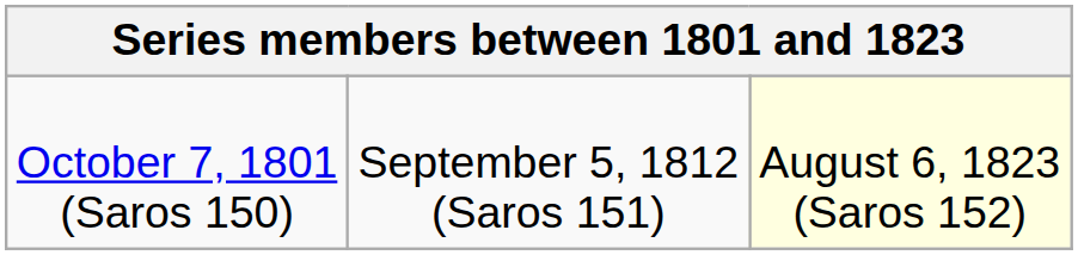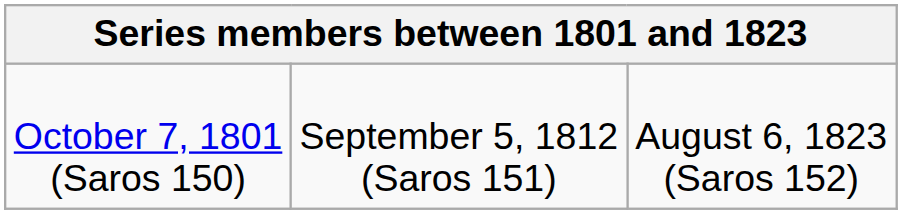October 7, 1801 (Saros 150) | column 3: lightyellow background -> no background
